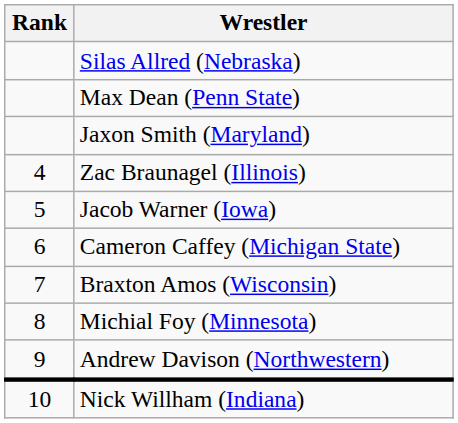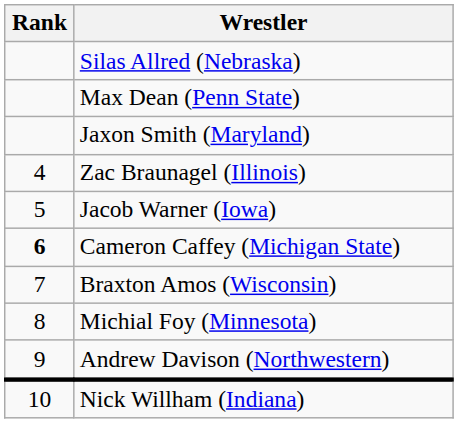Cameron Caffey (Michigan State) | Rank: normal -> bold
